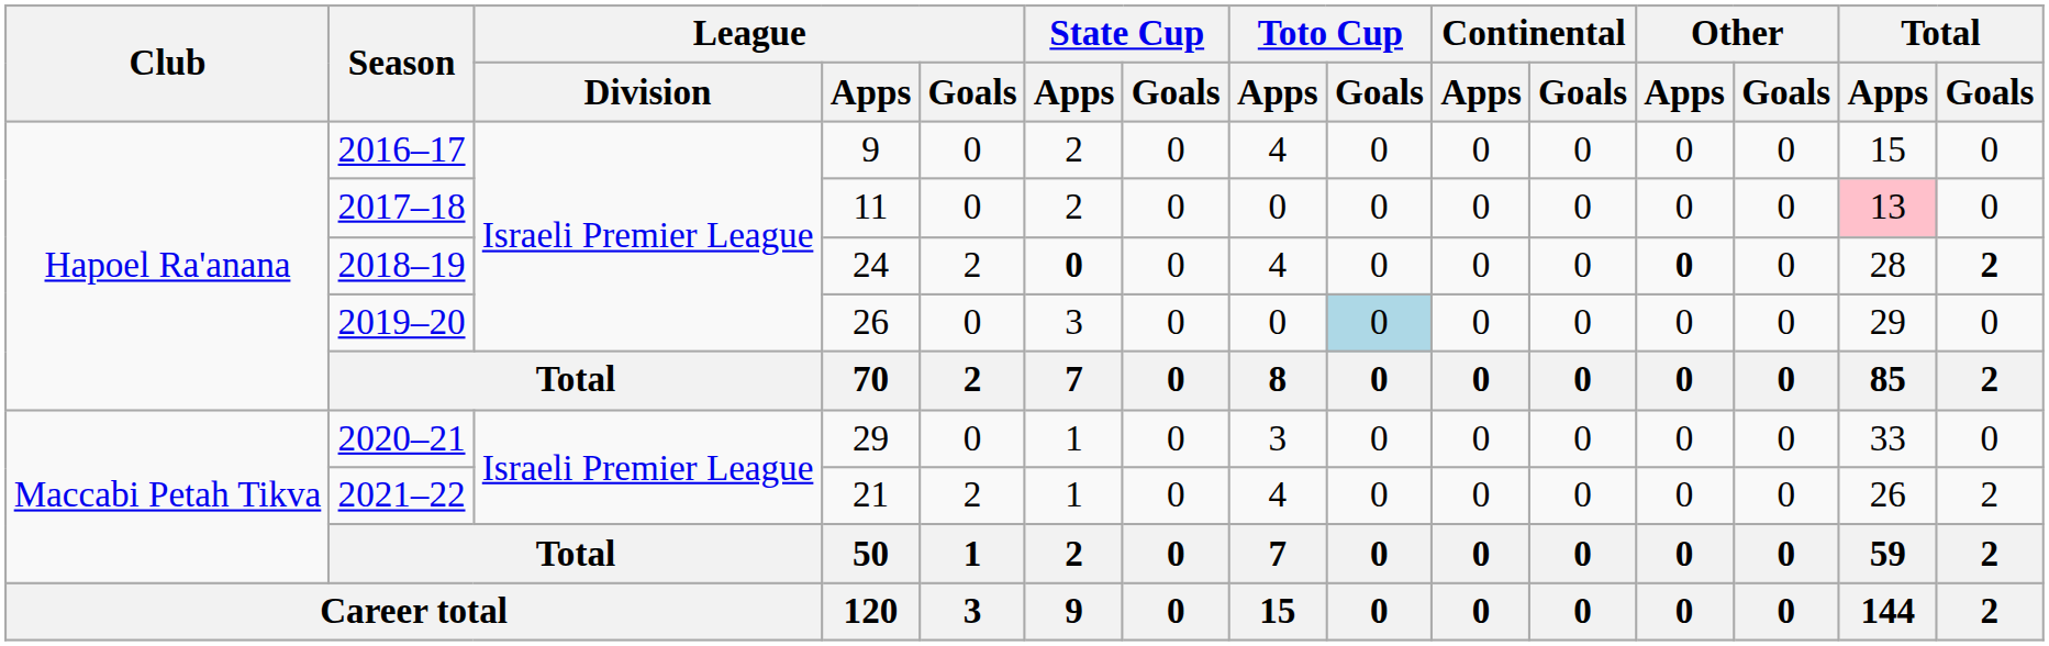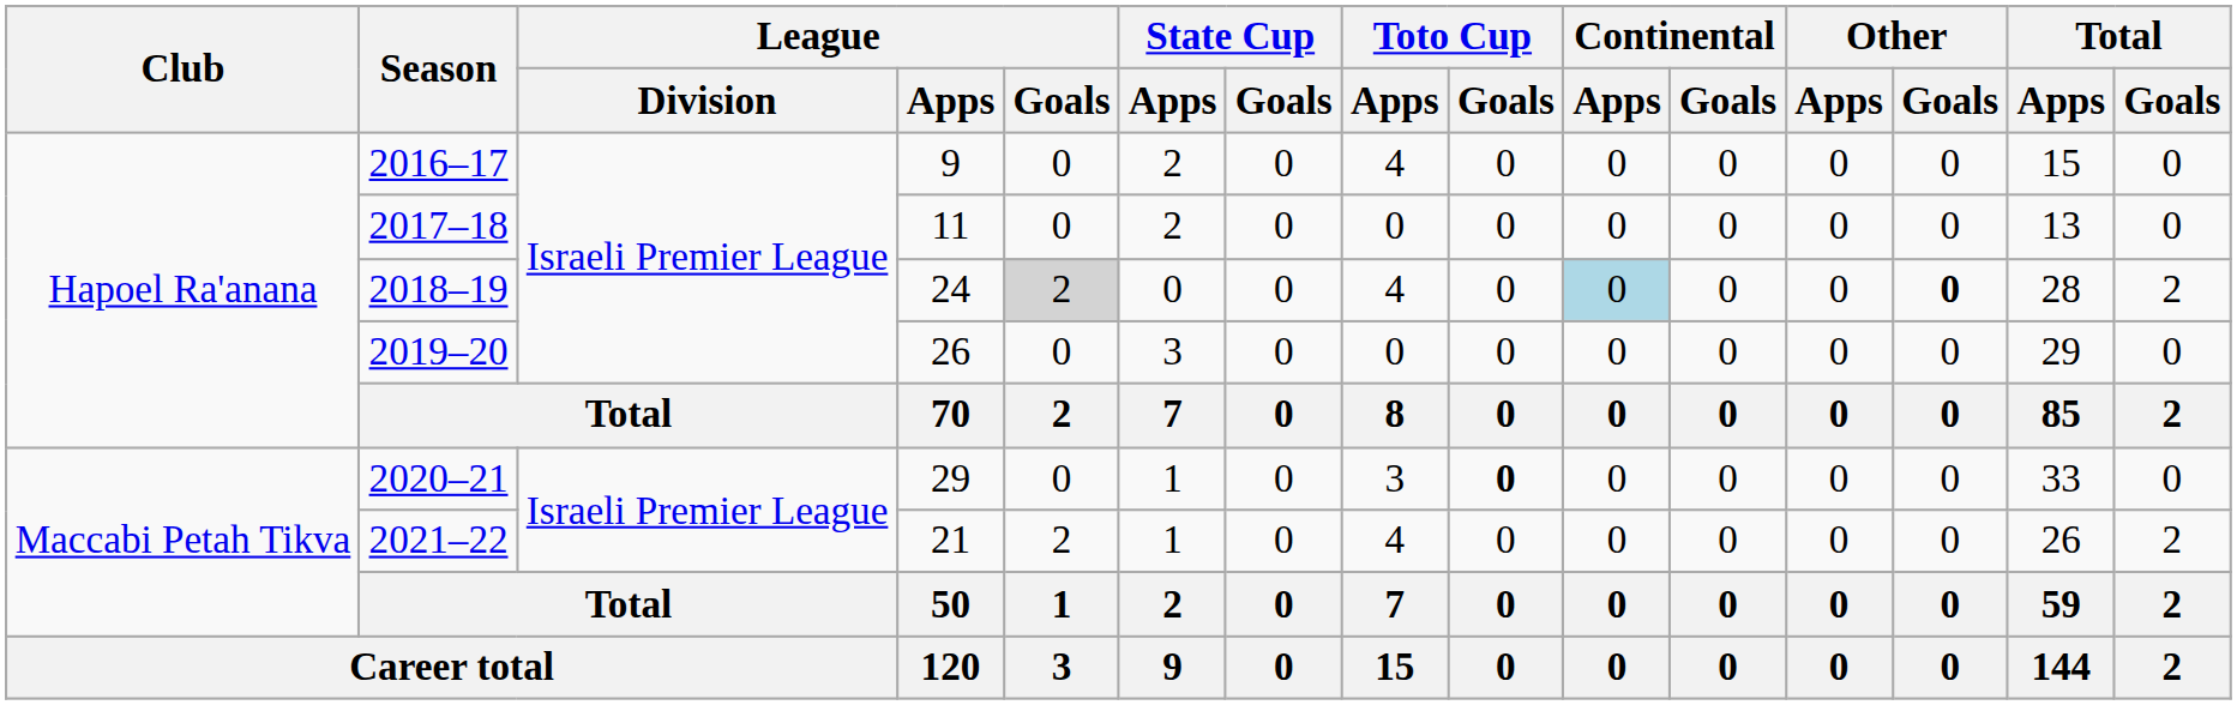2017–18 | Total / Apps: pink background -> no background
2018–19 | League / Goals: no background -> lightgrey background
2018–19 | State Cup / Apps: bold -> normal
2018–19 | Continental / Apps: no background -> lightblue background
2018–19 | Other / Apps: bold -> normal
2018–19 | Other / Goals: normal -> bold
2018–19 | Total / Goals: bold -> normal
2019–20 | Toto Cup / Goals: lightblue background -> no background
2020–21 | Toto Cup / Goals: normal -> bold
